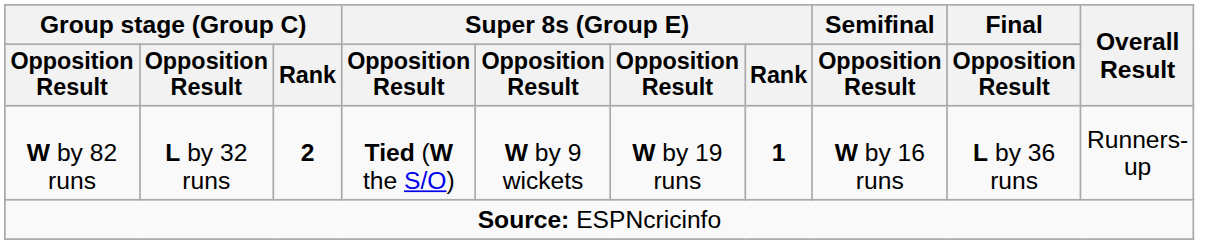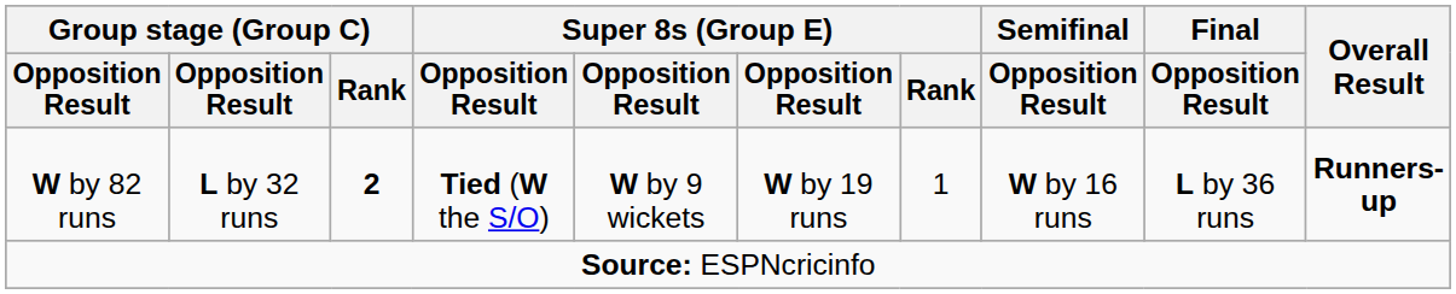W by 82 runs | Super 8s (Group E) / Rank: bold -> normal
W by 82 runs | Overall Result: normal -> bold
